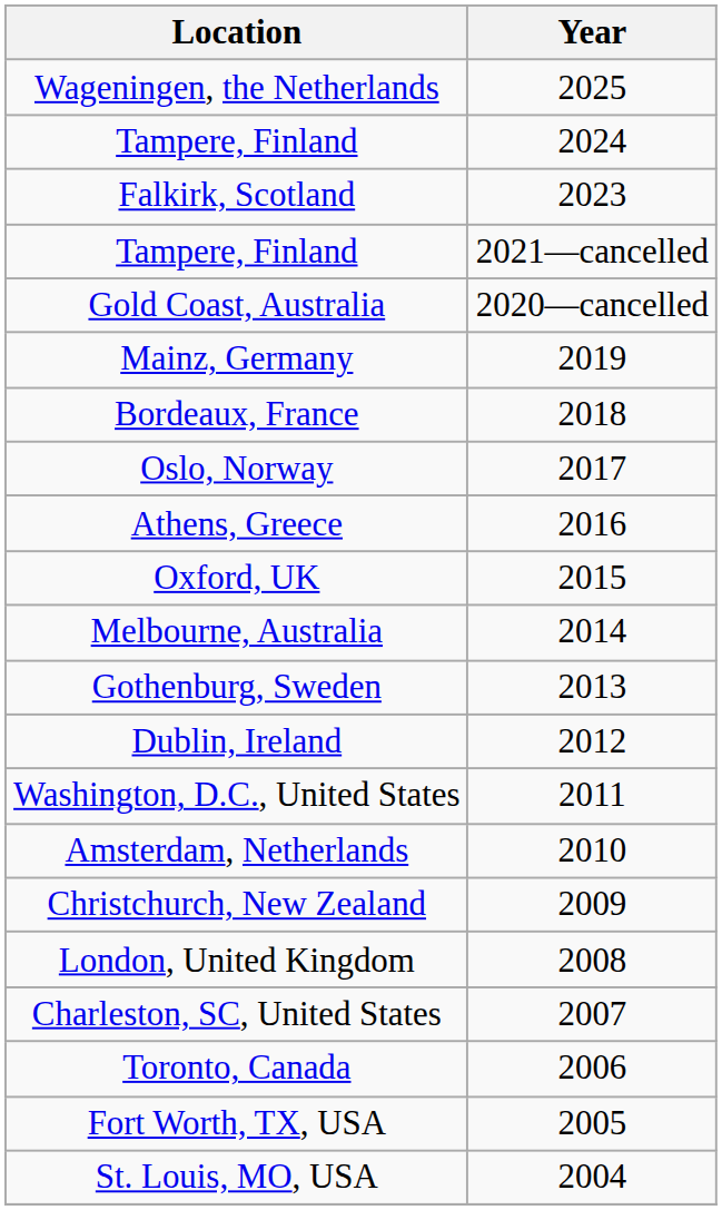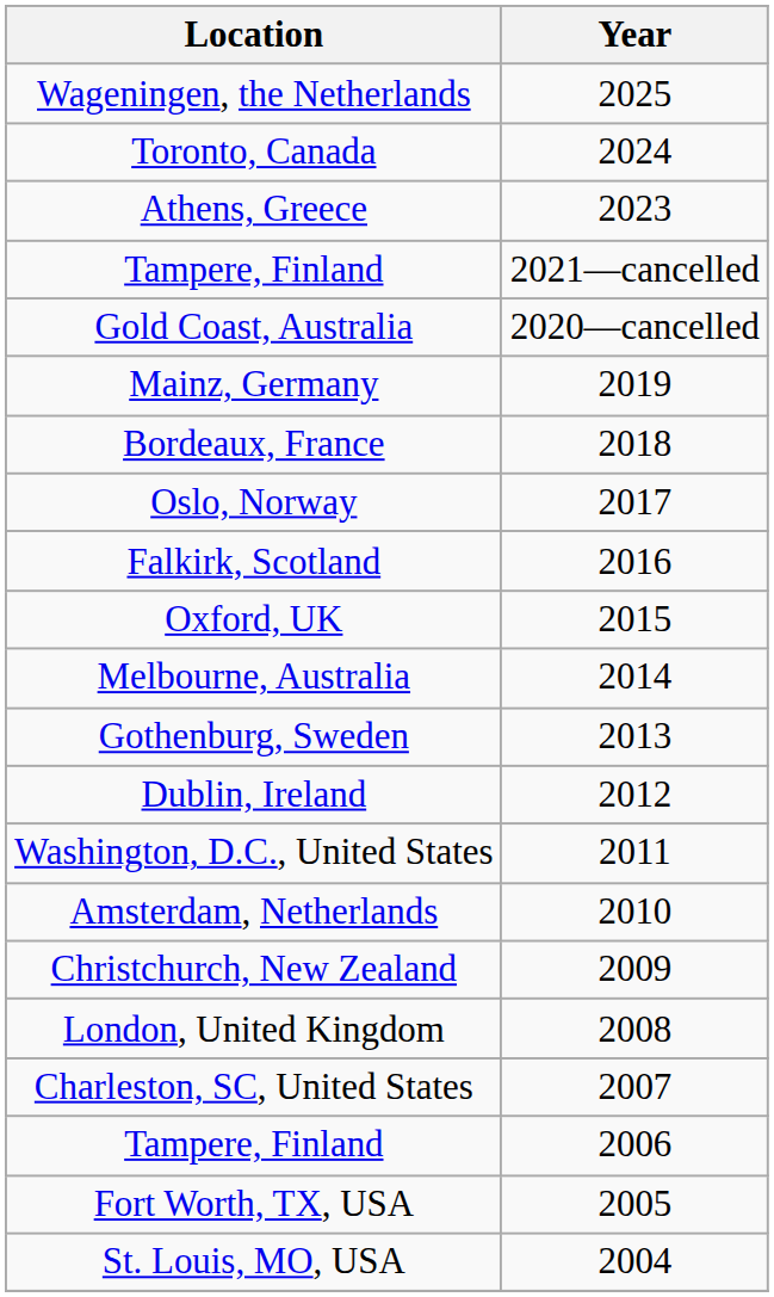row 3 | Location: Tampere, Finland -> Toronto, Canada
row 4 | Location: Falkirk, Scotland -> Athens, Greece
row 10 | Location: Athens, Greece -> Falkirk, Scotland
row 20 | Location: Toronto, Canada -> Tampere, Finland
